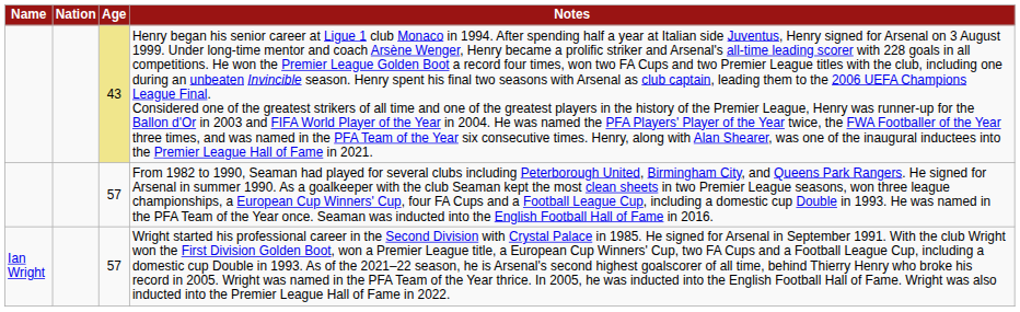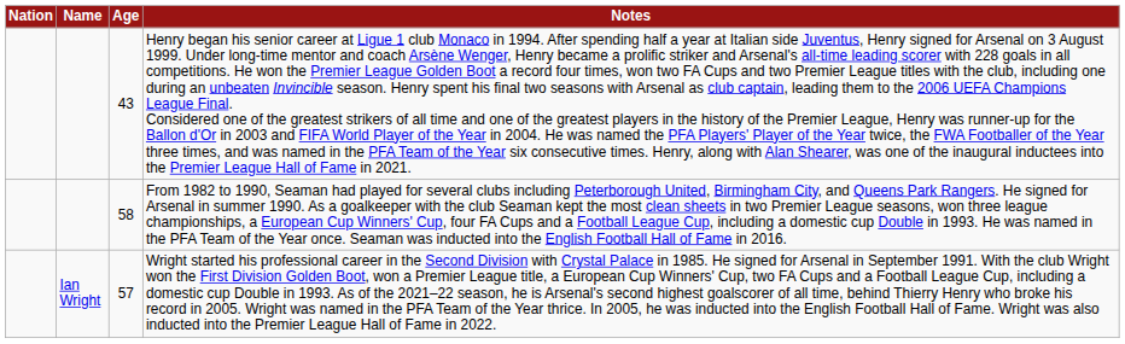columns swapped: Nation <-> Name
row 2 | Age: khaki background -> no background
row 3 | Age: 57 -> 58
